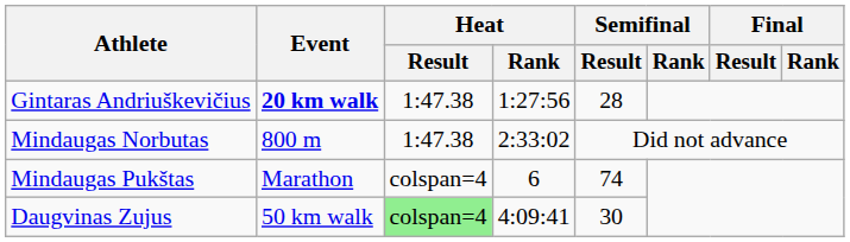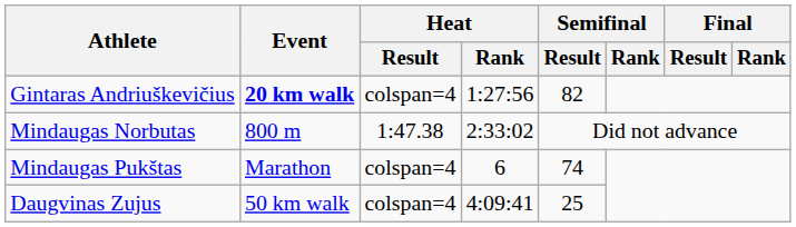Gintaras Andriuškevičius | Heat / Result: 1:47.38 -> colspan=4
Gintaras Andriuškevičius | Semifinal / Result: 28 -> 82
Daugvinas Zujus | Heat / Result: lightgreen background -> no background
Daugvinas Zujus | Semifinal / Result: 30 -> 25
